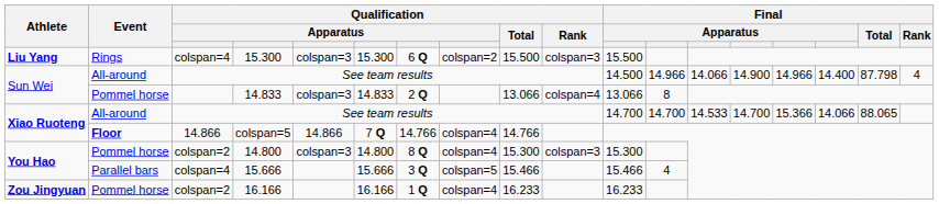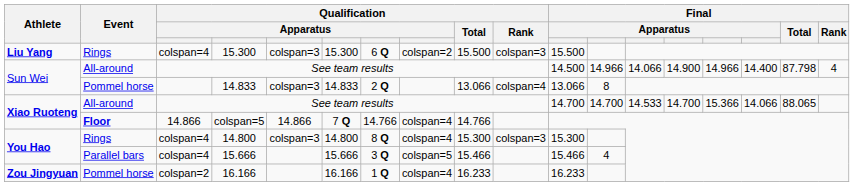row 9 | Event: Pommel horse -> Rings
row 9 | column 3: colspan=2 -> colspan=4
